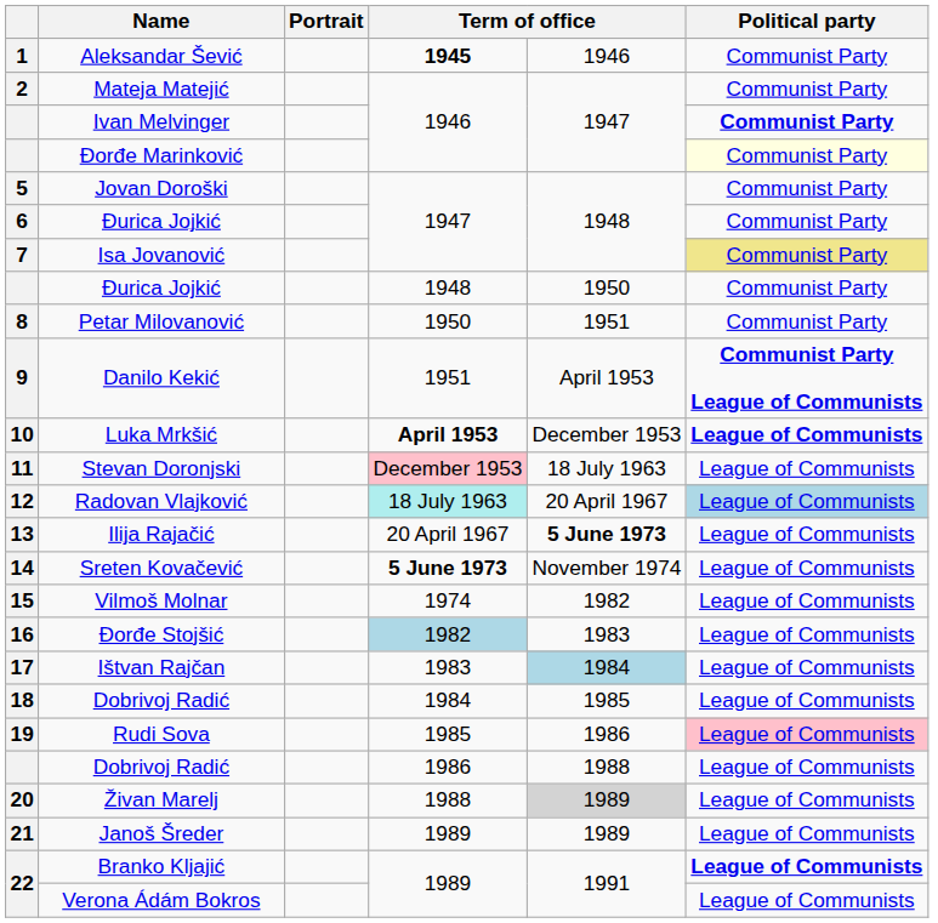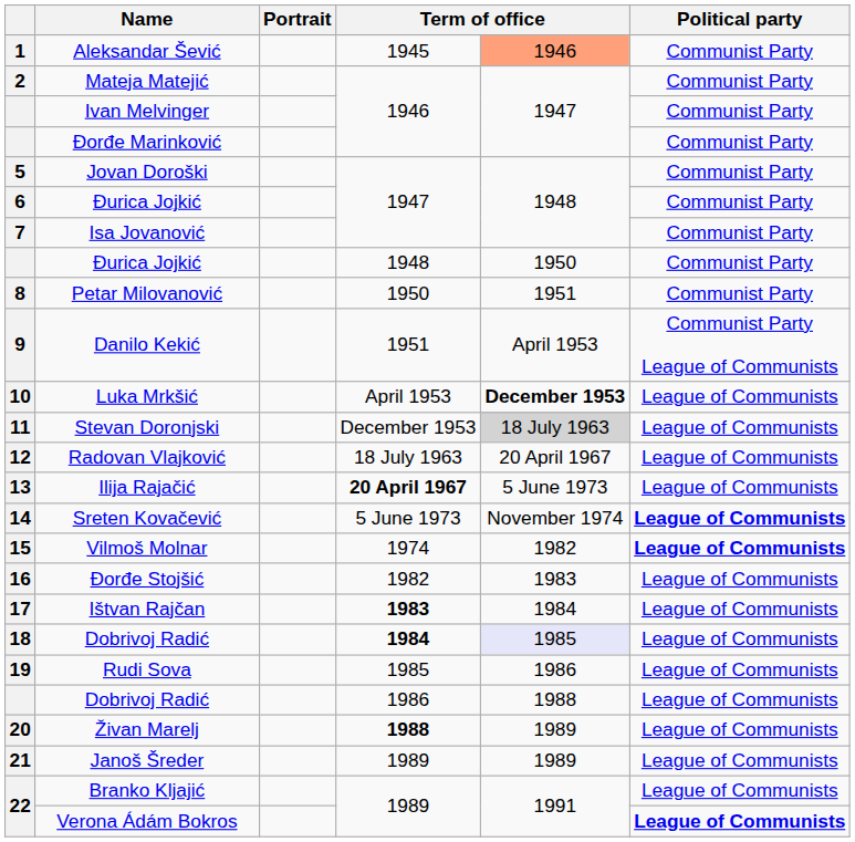Aleksandar Šević | column 4: bold -> normal
Aleksandar Šević | column 5: no background -> lightsalmon background
Ivan Melvinger | Political party: bold -> normal
Đorđe Marinković | Political party: lightyellow background -> no background
Isa Jovanović | Political party: khaki background -> no background
Danilo Kekić | Political party: bold -> normal
Luka Mrkšić | column 4: bold -> normal
Luka Mrkšić | column 5: normal -> bold
Luka Mrkšić | Political party: bold -> normal
Stevan Doronjski | column 4: pink background -> no background
Stevan Doronjski | column 5: no background -> lightgrey background
Radovan Vlajković | column 4: paleturquoise background -> no background
Radovan Vlajković | Political party: lightblue background -> no background
Ilija Rajačić | column 4: normal -> bold
Ilija Rajačić | column 5: bold -> normal
Sreten Kovačević | column 4: bold -> normal
Sreten Kovačević | Political party: normal -> bold
Vilmoš Molnar | Political party: normal -> bold
Đorđe Stojšić | column 4: lightblue background -> no background
Ištvan Rajčan | column 4: normal -> bold
Ištvan Rajčan | column 5: lightblue background -> no background
18 / Dobrivoj Radić | column 4: normal -> bold
18 / Dobrivoj Radić | column 5: no background -> lavender background
Rudi Sova | Political party: pink background -> no background
Živan Marelj | column 4: normal -> bold
Živan Marelj | column 5: lightgrey background -> no background
Branko Kljajić | Political party: bold -> normal
Verona Ádám Bokros | Political party: normal -> bold
